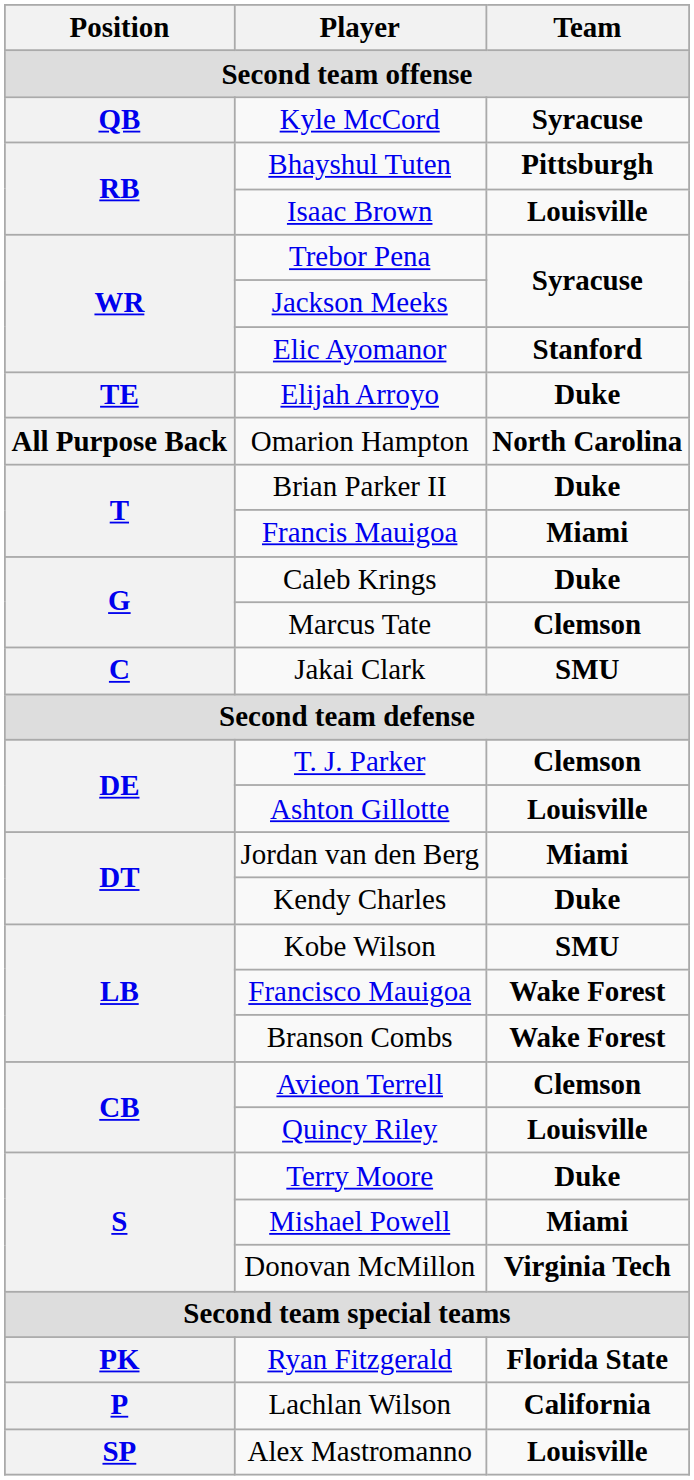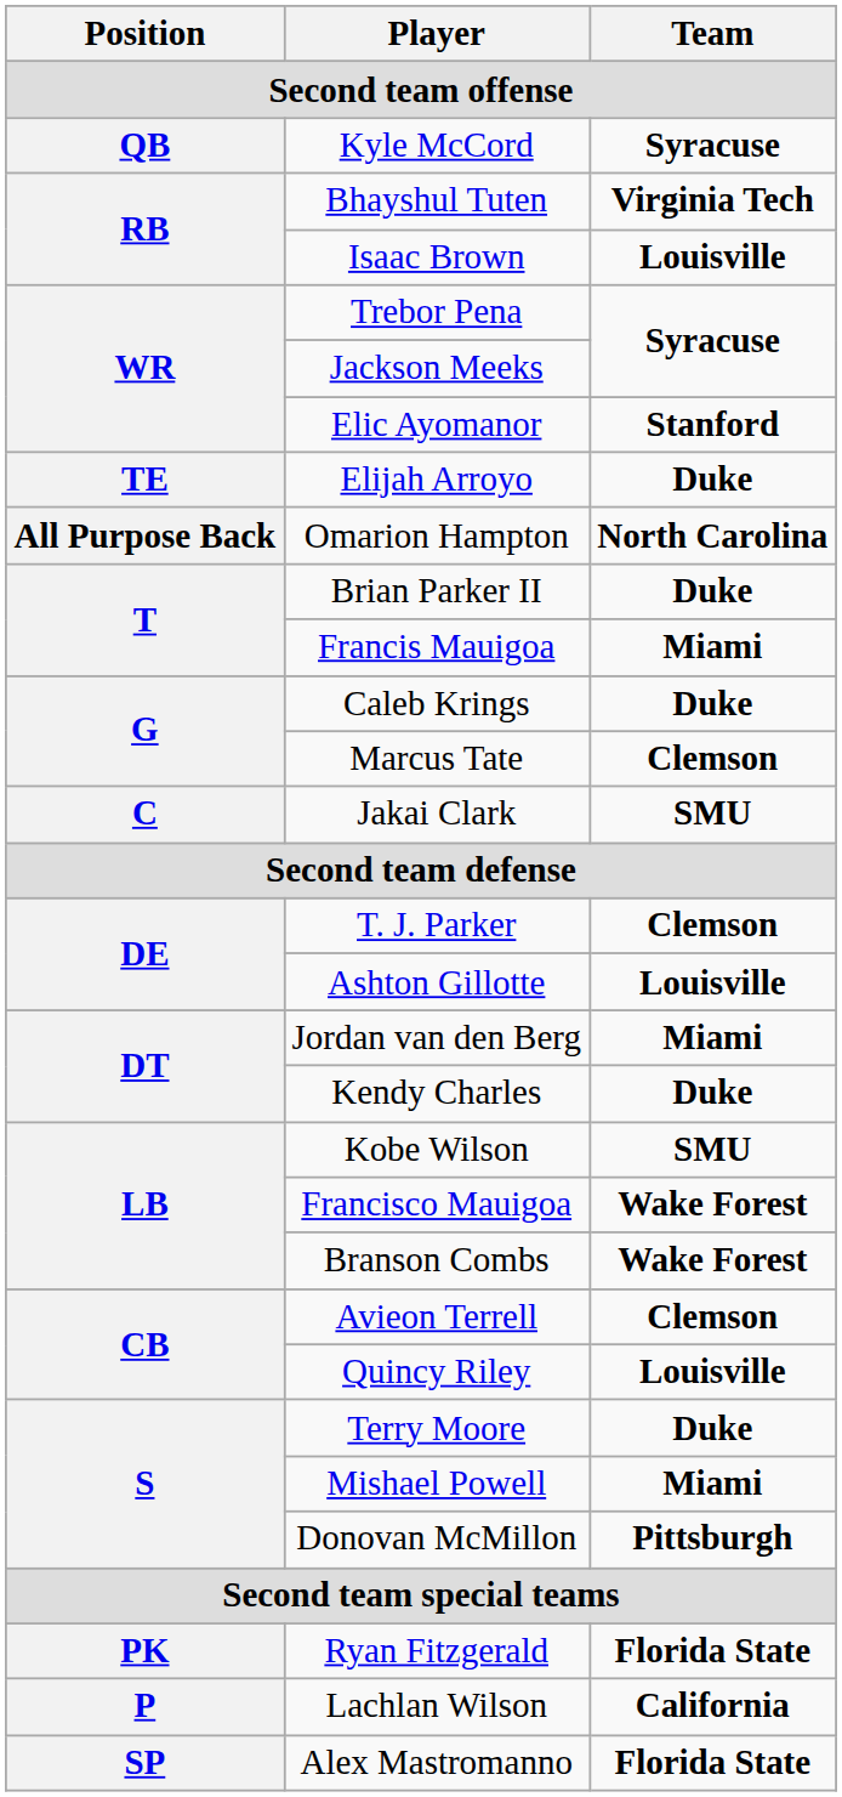Bhayshul Tuten | Team: Pittsburgh -> Virginia Tech
Donovan McMillon | Team: Virginia Tech -> Pittsburgh
Alex Mastromanno | Team: Louisville -> Florida State
